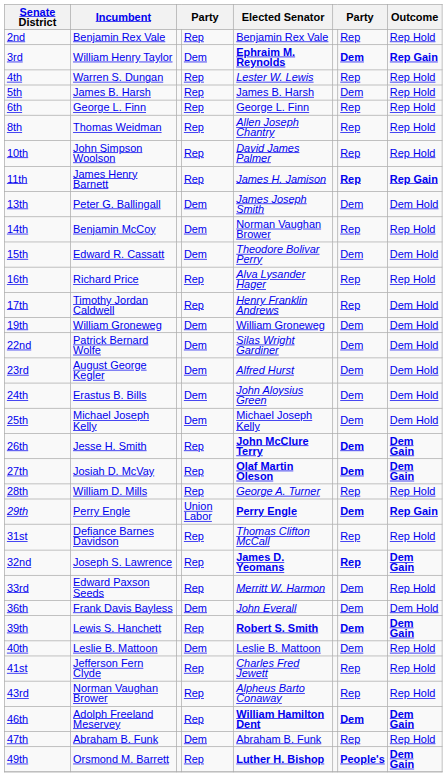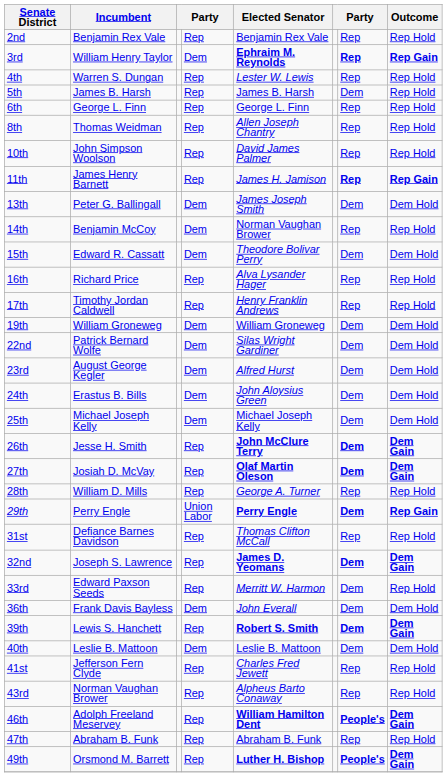3rd | column 7: Dem -> Rep
17th | Outcome: Dem Hold -> Rep Hold
32nd | column 7: Rep -> Dem
40th | Outcome: Rep Hold -> Dem Hold
46th | column 7: Dem -> People's
47th | column 4: Dem -> Rep
